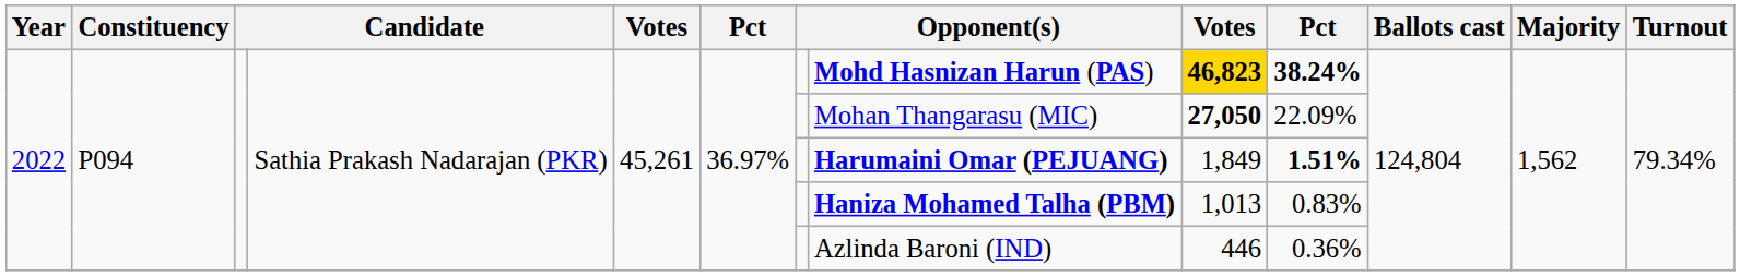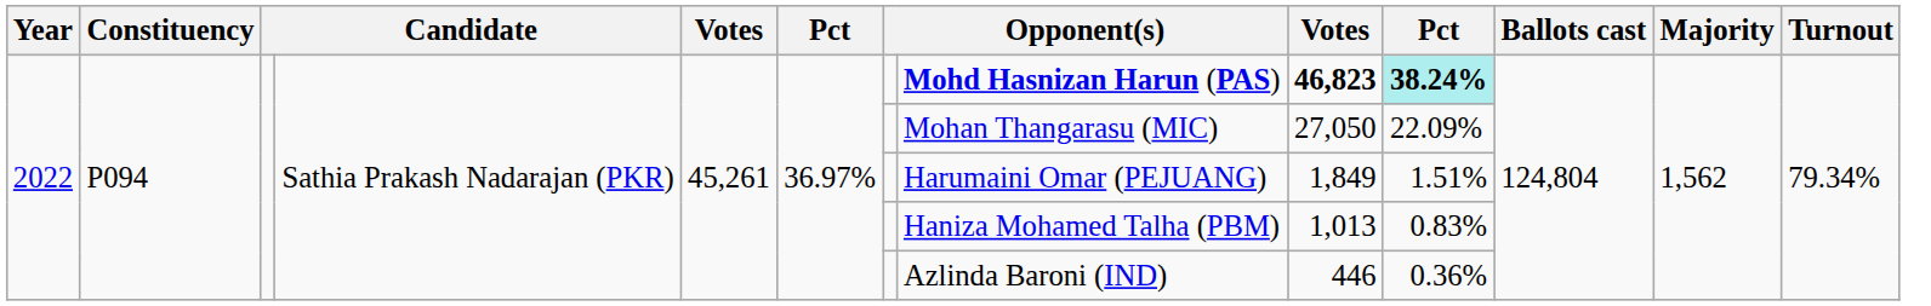row 2 | column 9: gold background -> no background
row 2 | column 10: no background -> paleturquoise background
row 3 | column 9: bold -> normal
row 4 | column 8: bold -> normal
row 4 | column 10: bold -> normal
row 5 | column 8: bold -> normal
